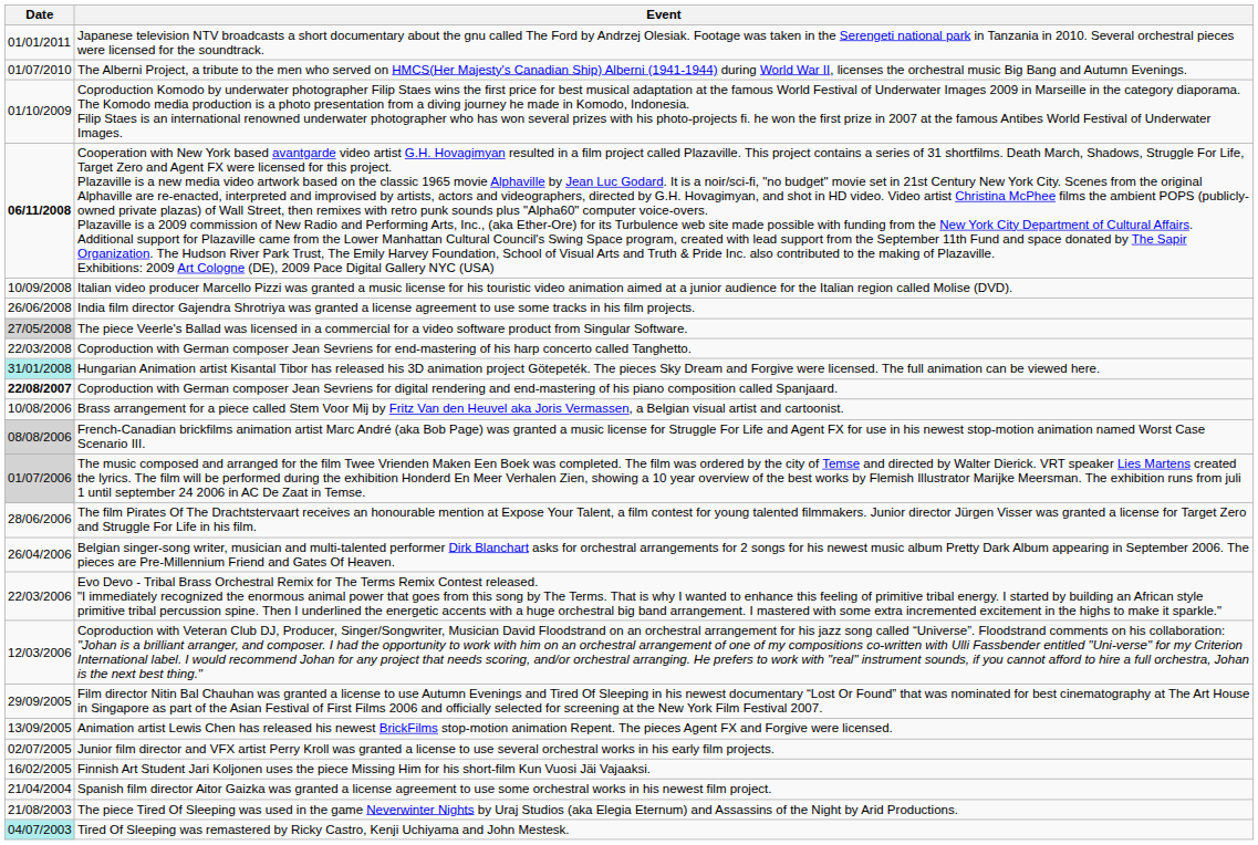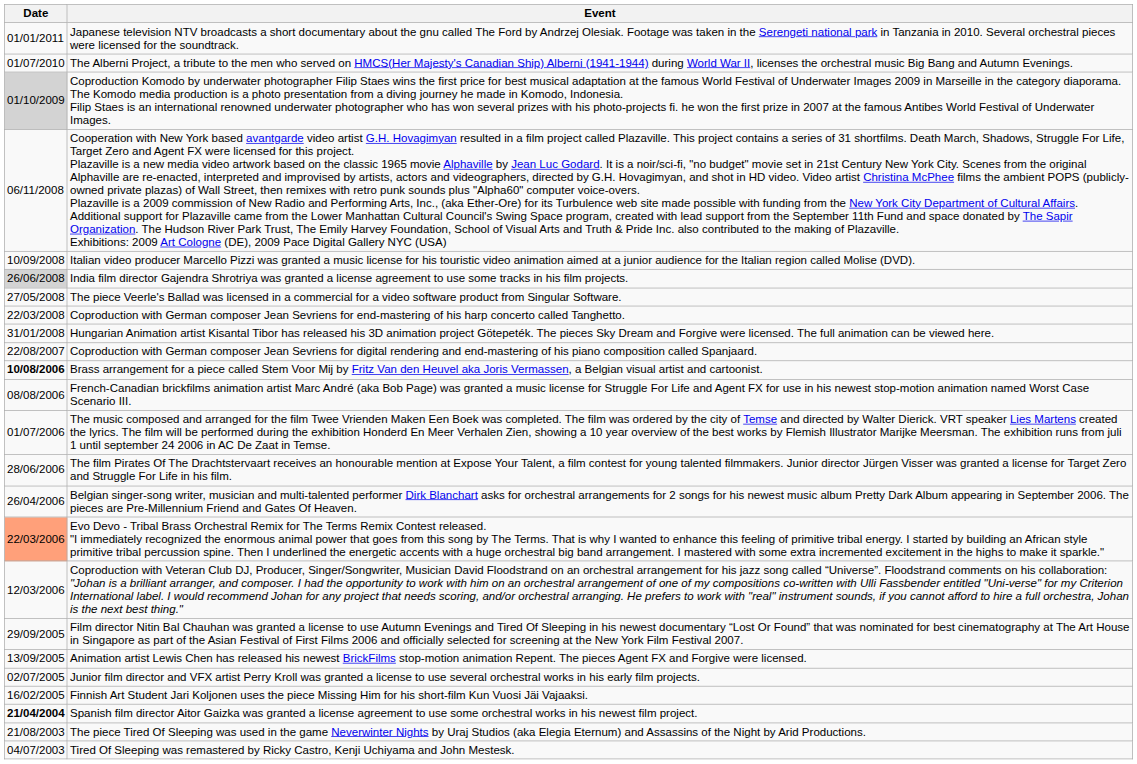row 4 | Date: no background -> lightgrey background
row 5 | Date: bold -> normal
row 7 | Date: no background -> lightgrey background
row 8 | Date: lightgrey background -> no background
row 10 | Date: paleturquoise background -> no background
row 11 | Date: bold -> normal
row 12 | Date: normal -> bold
row 13 | Date: lightgrey background -> no background
row 14 | Date: lightgrey background -> no background
row 17 | Date: no background -> lightsalmon background
row 23 | Date: normal -> bold
row 25 | Date: paleturquoise background -> no background
